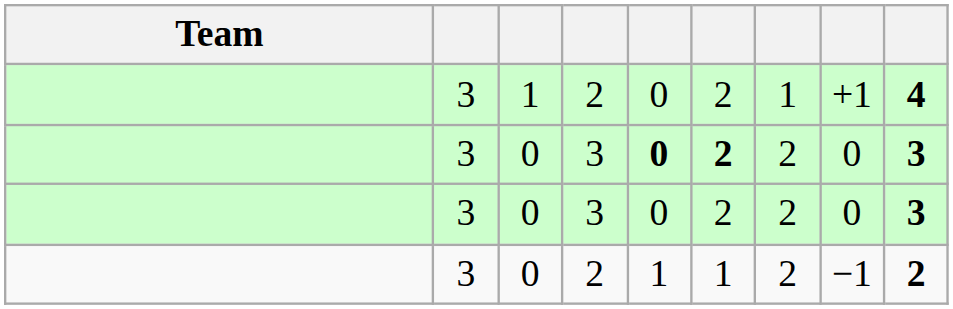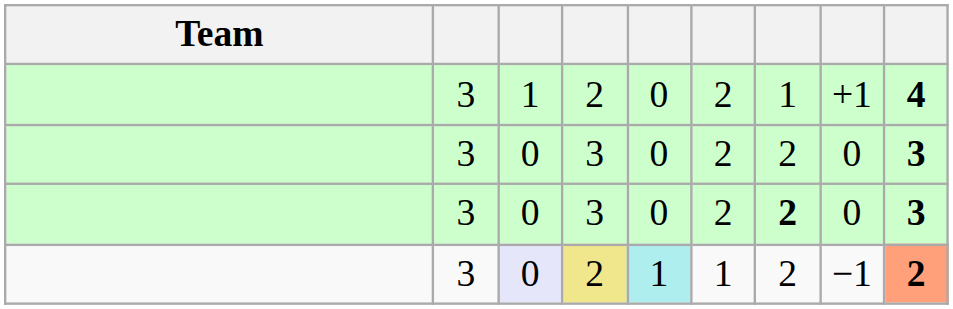row 3 | column 5: bold -> normal
row 3 | column 6: bold -> normal
row 4 | column 7: normal -> bold
row 5 | column 3: no background -> lavender background
row 5 | column 4: no background -> khaki background
row 5 | column 5: no background -> paleturquoise background
row 5 | column 9: no background -> lightsalmon background
